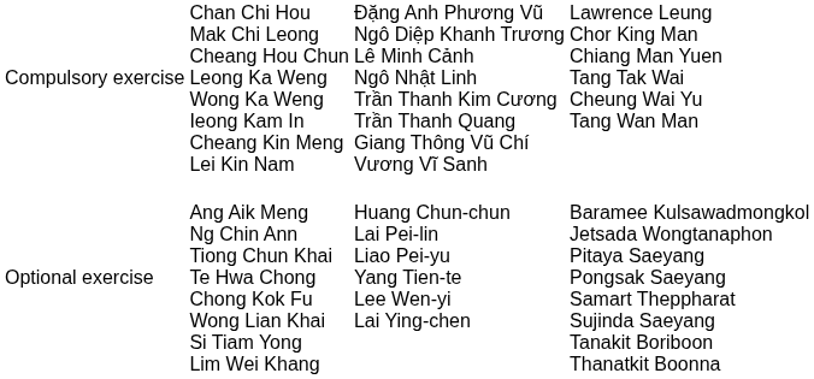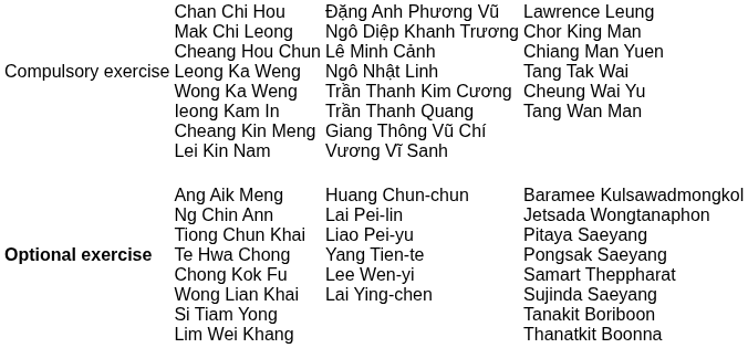Optional exercise | column 1: normal -> bold
